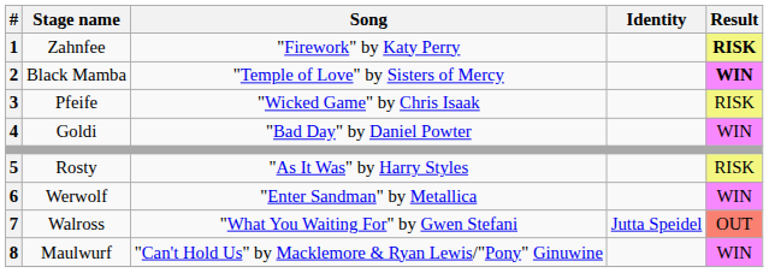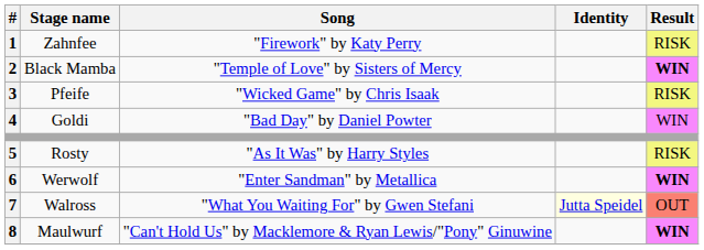Zahnfee | Result: bold -> normal
Werwolf | Result: normal -> bold
Walross | Identity: no background -> lightyellow background
Maulwurf | Result: normal -> bold
